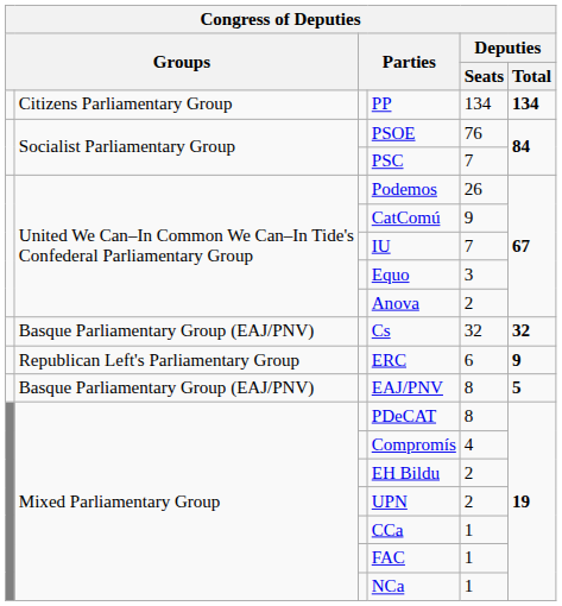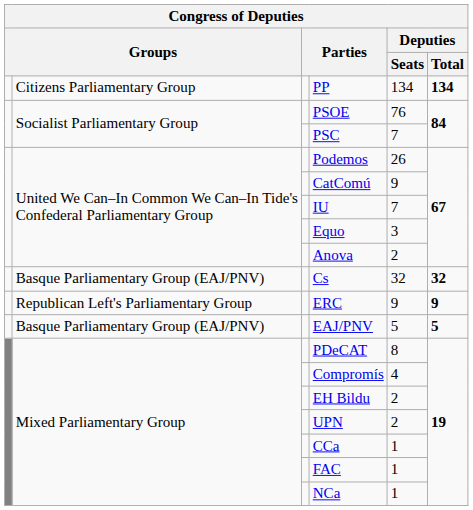ERC | Deputies / Seats: 6 -> 9
EAJ/PNV | Deputies / Seats: 8 -> 5
